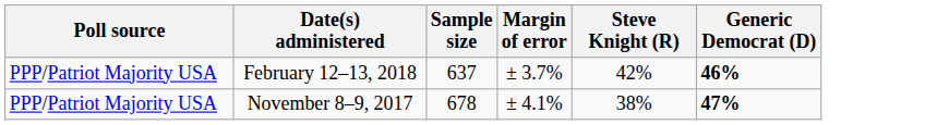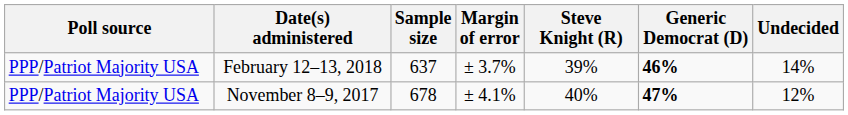+ column: Undecided | 14% | 12%
February 12–13, 2018 | Steve Knight (R): 42% -> 39%
November 8–9, 2017 | Steve Knight (R): 38% -> 40%
